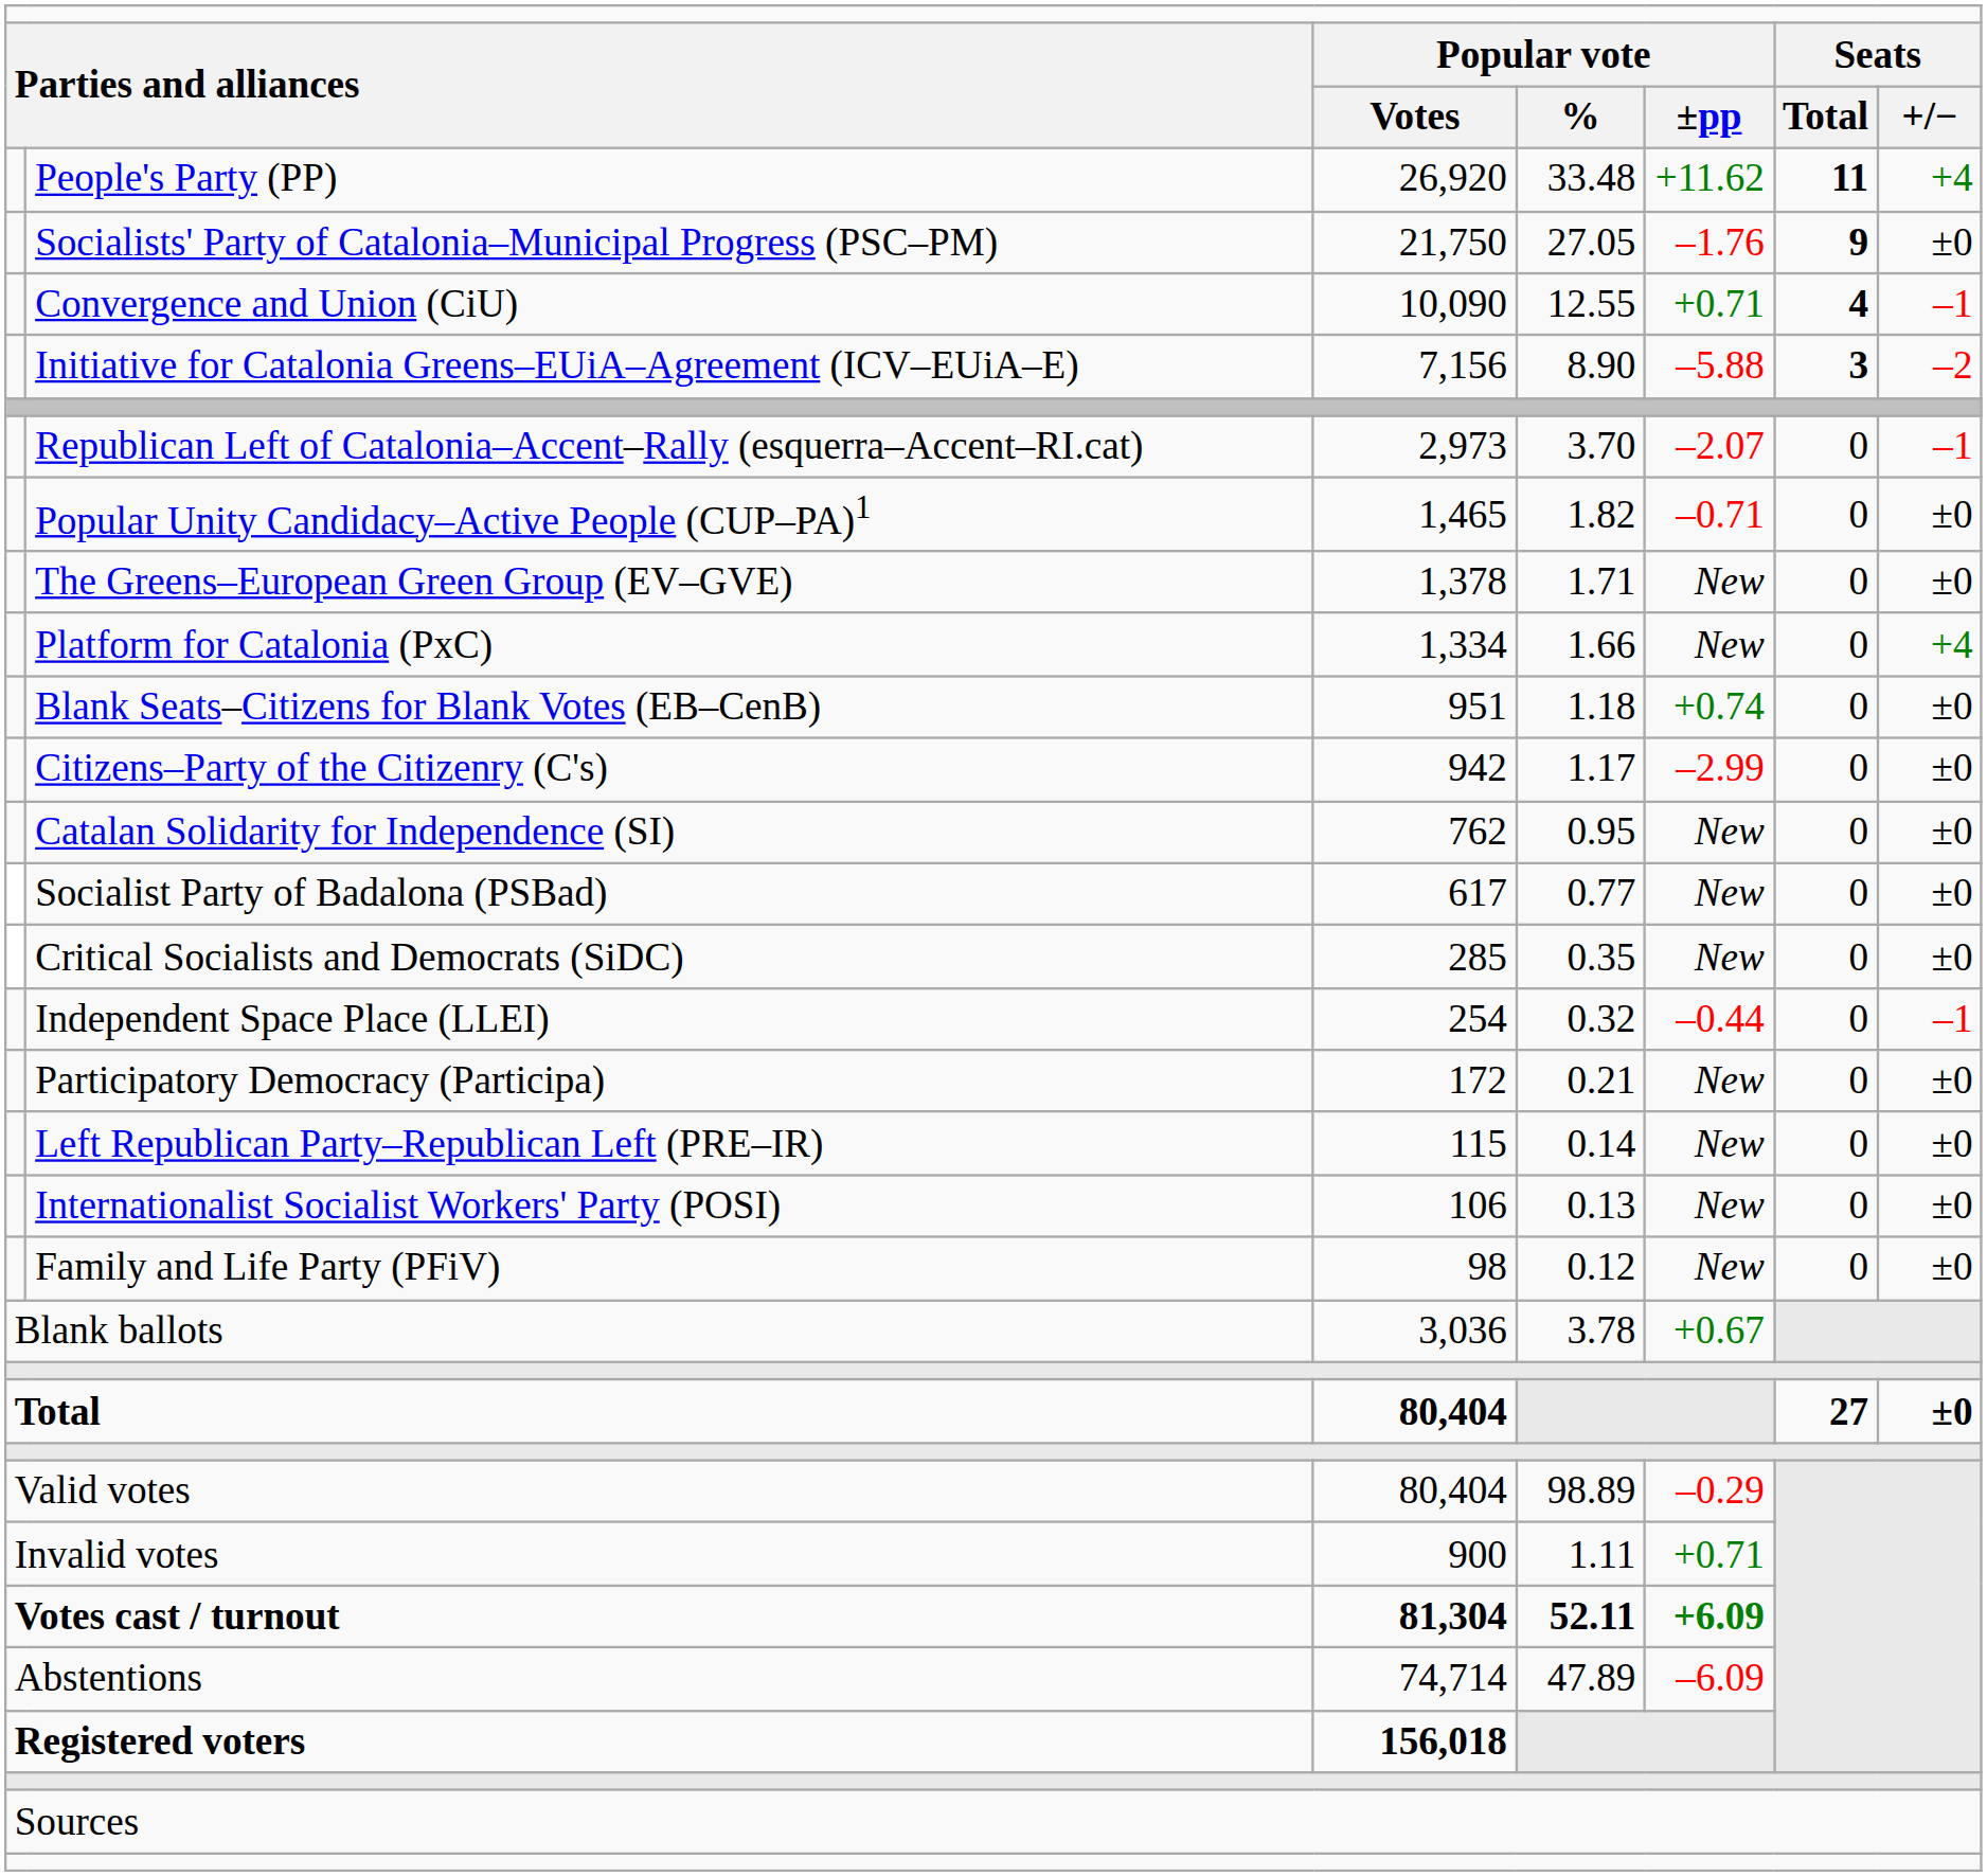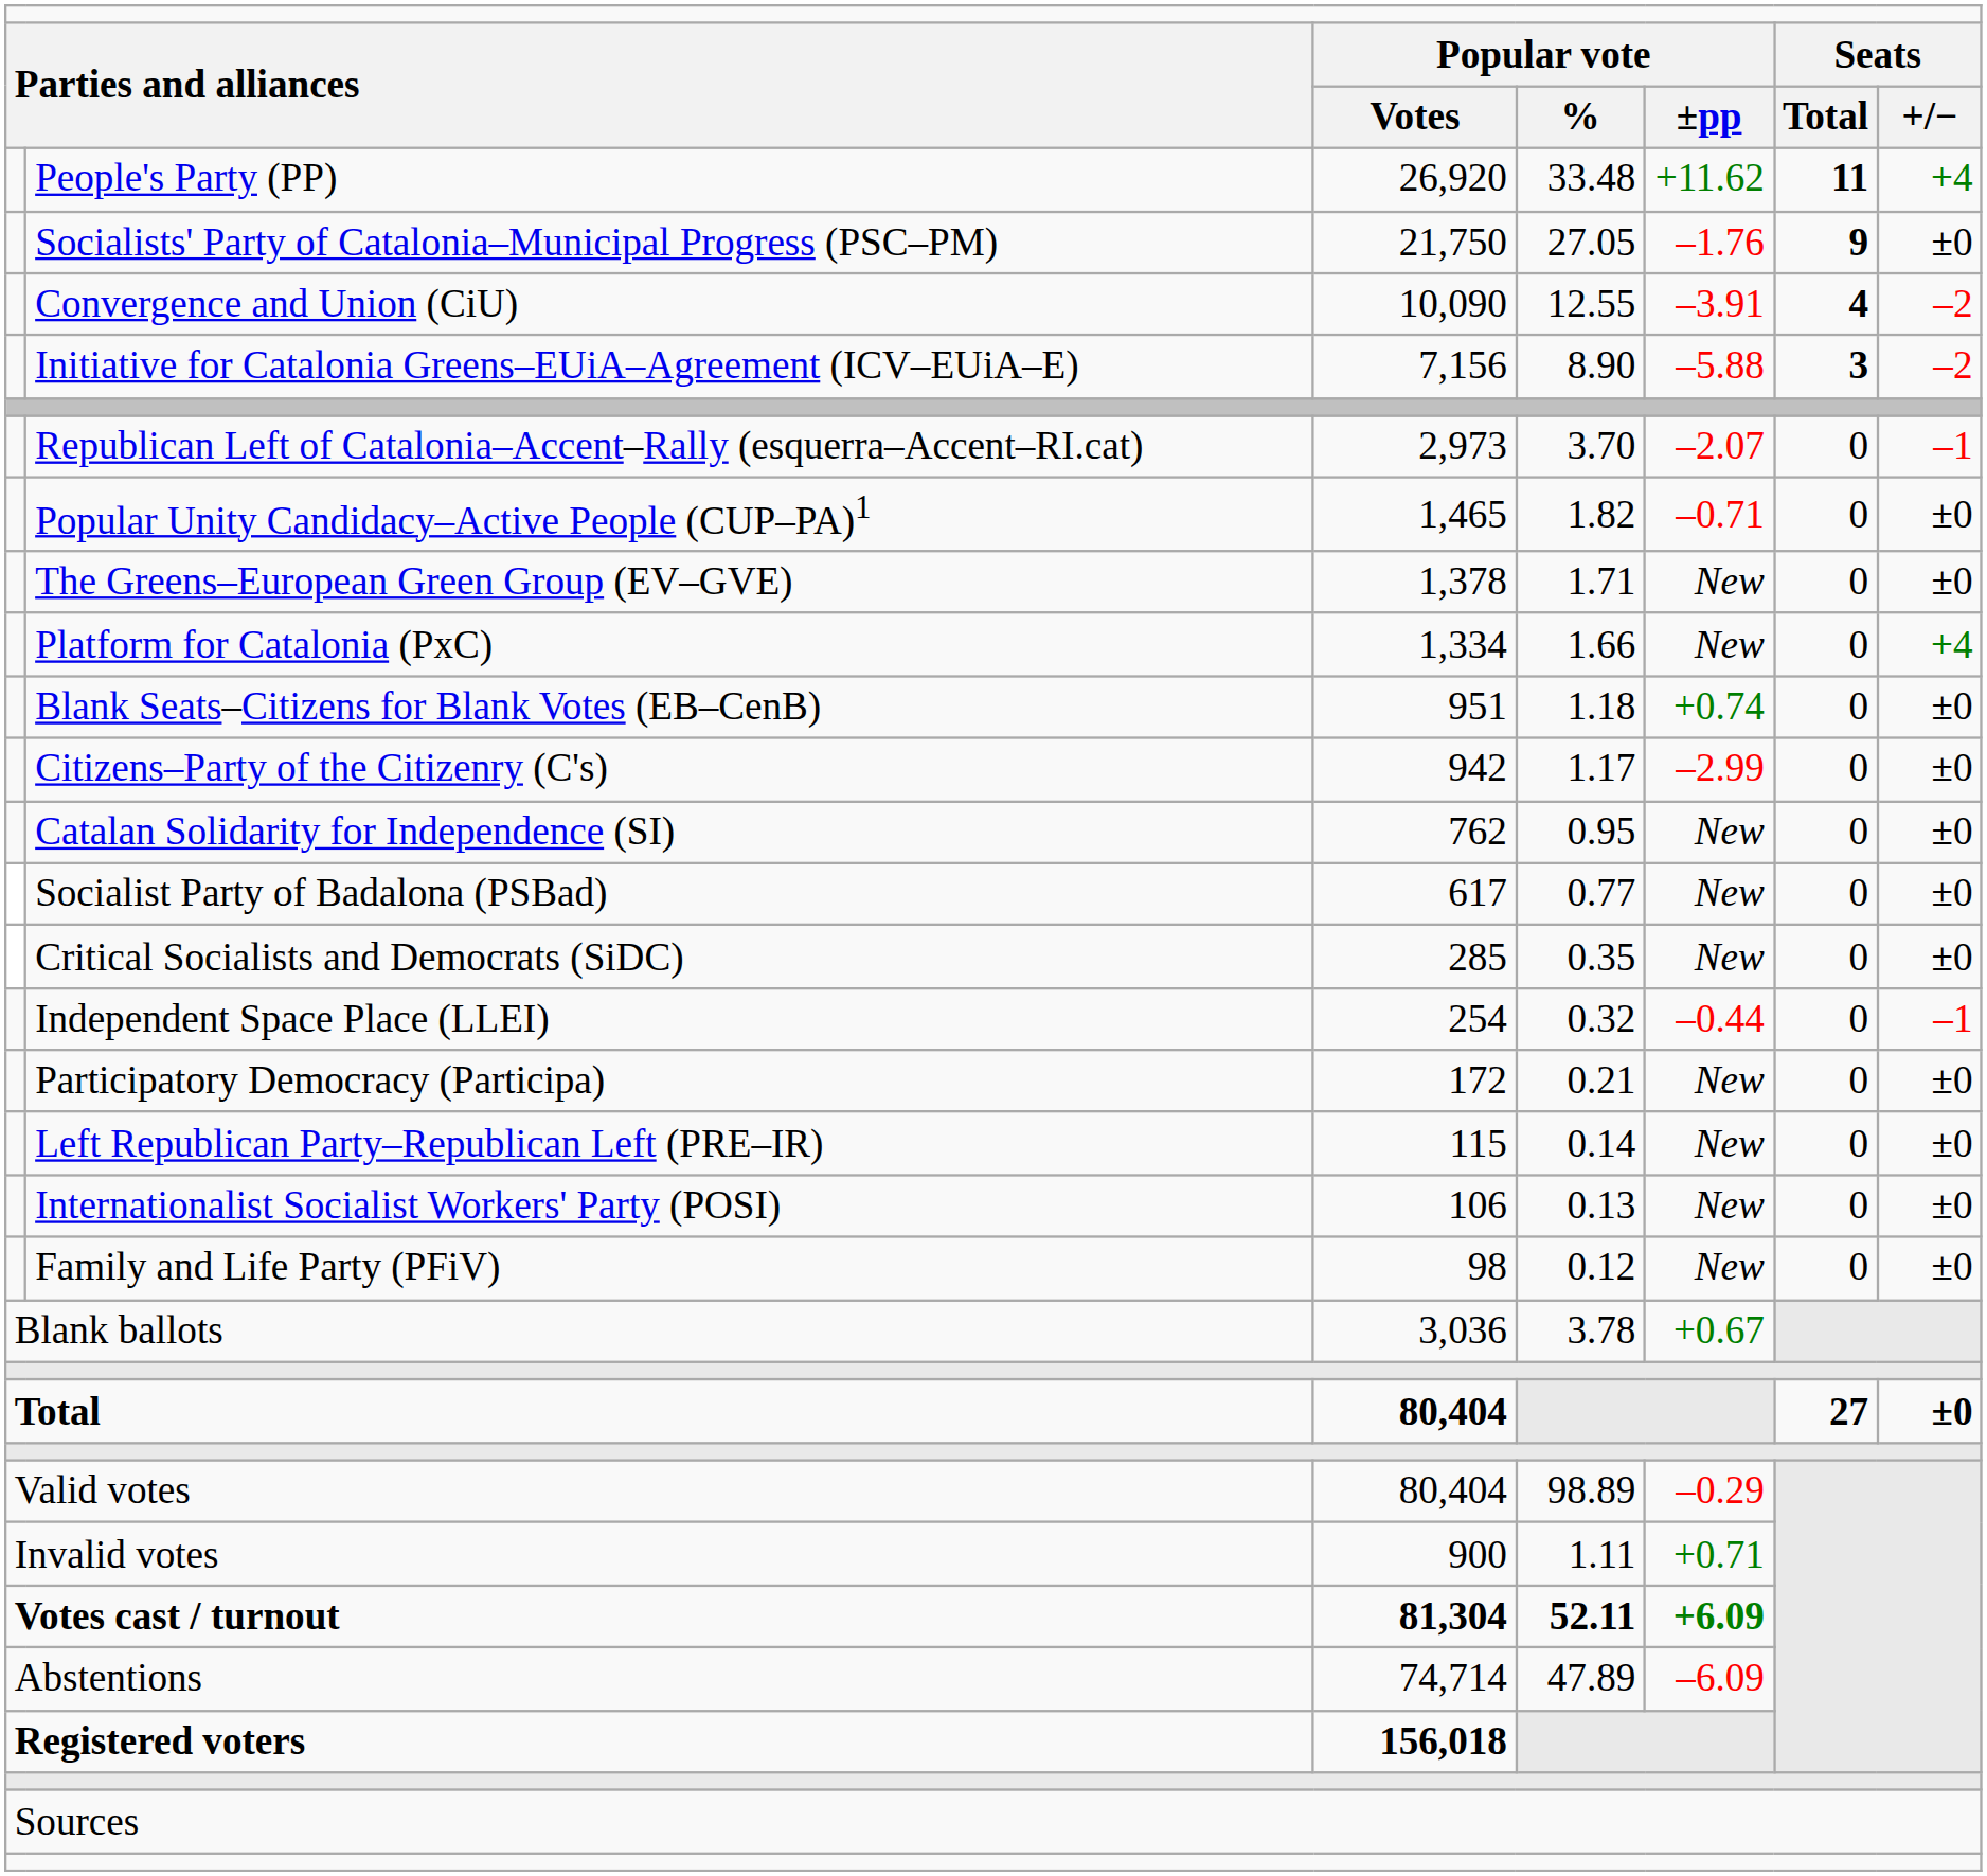Convergence and Union (CiU) | column 5: +0.71 -> –3.91
Convergence and Union (CiU) | column 7: –1 -> –2
